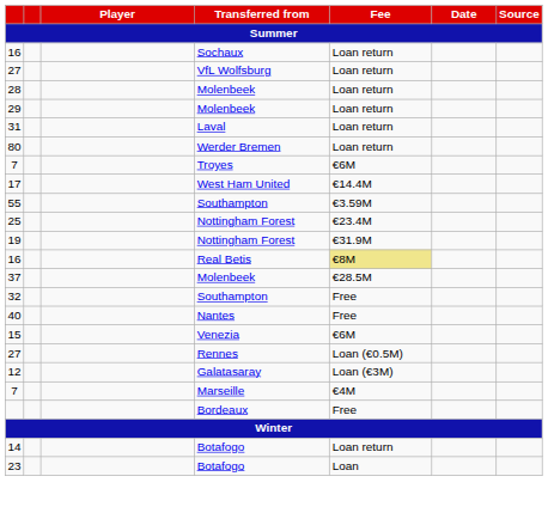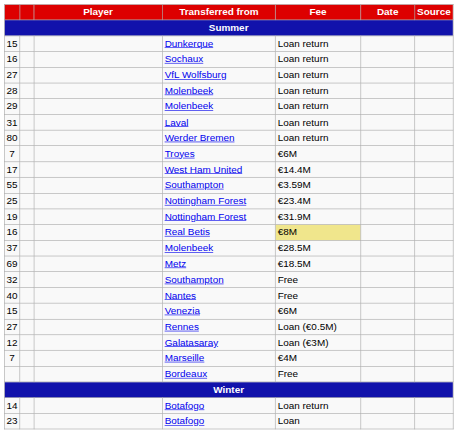+ row: 15 | Dunkerque | Loan return
+ row: 69 | Metz | €18.5M
